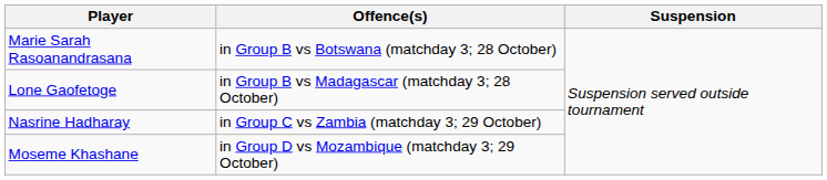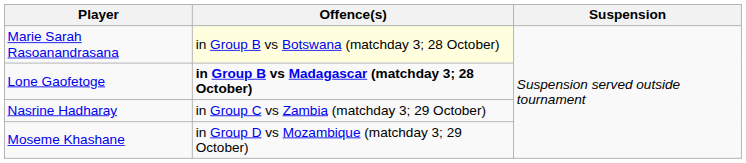Marie Sarah Rasoanandrasana | Offence(s): no background -> lightyellow background
Lone Gaofetoge | Offence(s): normal -> bold
